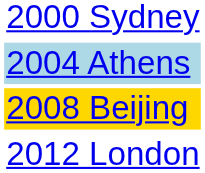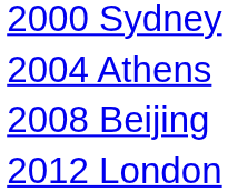2004 Athens | column 1: lightblue background -> no background
2008 Beijing | column 1: gold background -> no background
